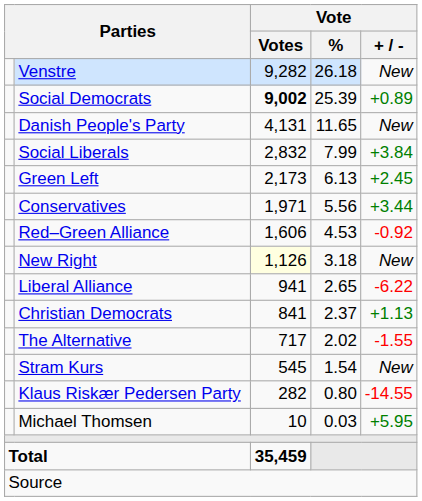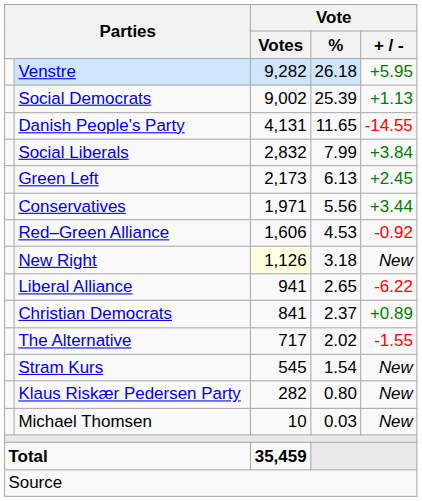Venstre | Vote / + / -: New -> +5.95
Social Democrats | Vote / Votes: bold -> normal
Social Democrats | Vote / + / -: +0.89 -> +1.13
Danish People's Party | Vote / + / -: New -> -14.55
Christian Democrats | Vote / + / -: +1.13 -> +0.89
Klaus Riskær Pedersen Party | Vote / + / -: -14.55 -> New
Michael Thomsen | Vote / + / -: +5.95 -> New
